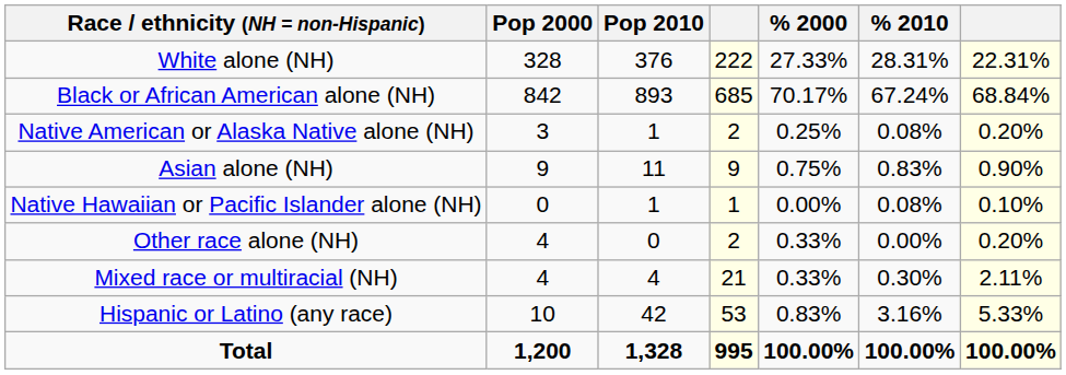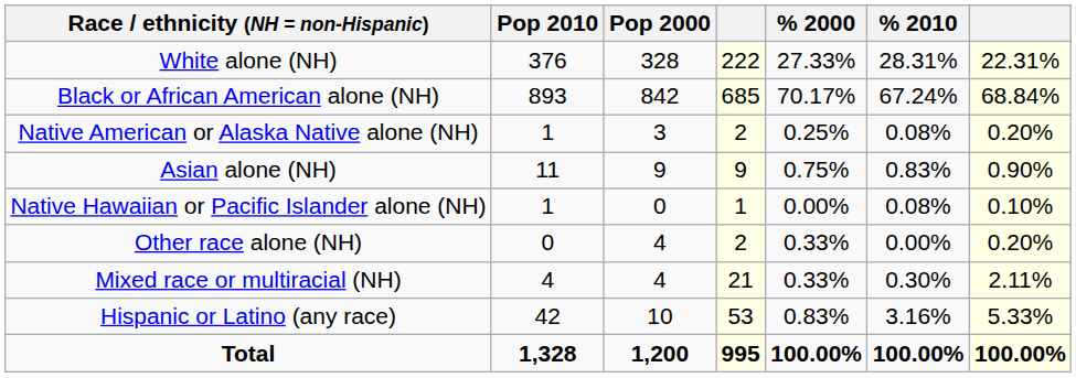columns swapped: Pop 2000 <-> Pop 2010
